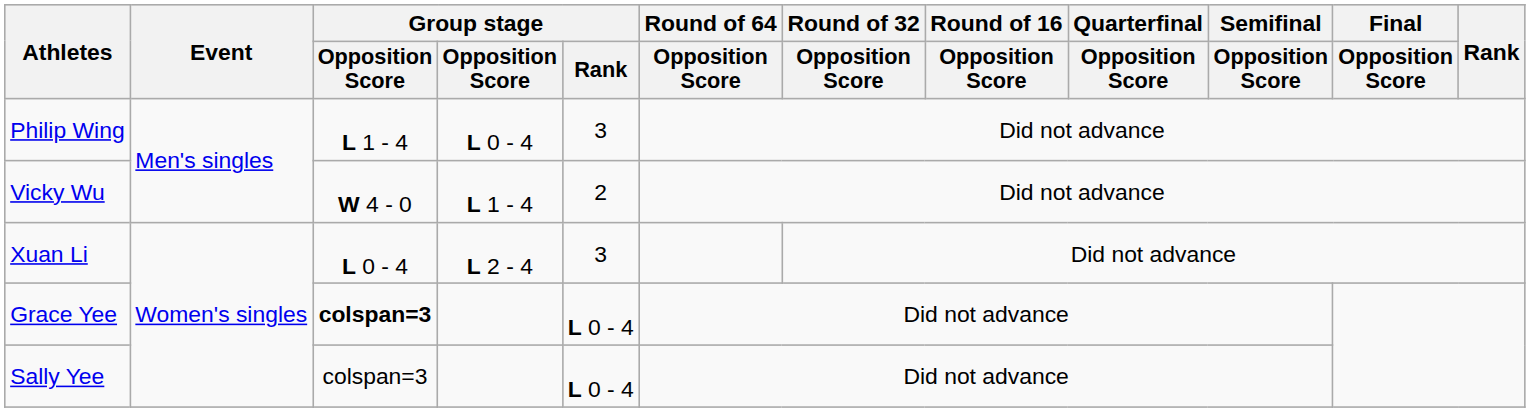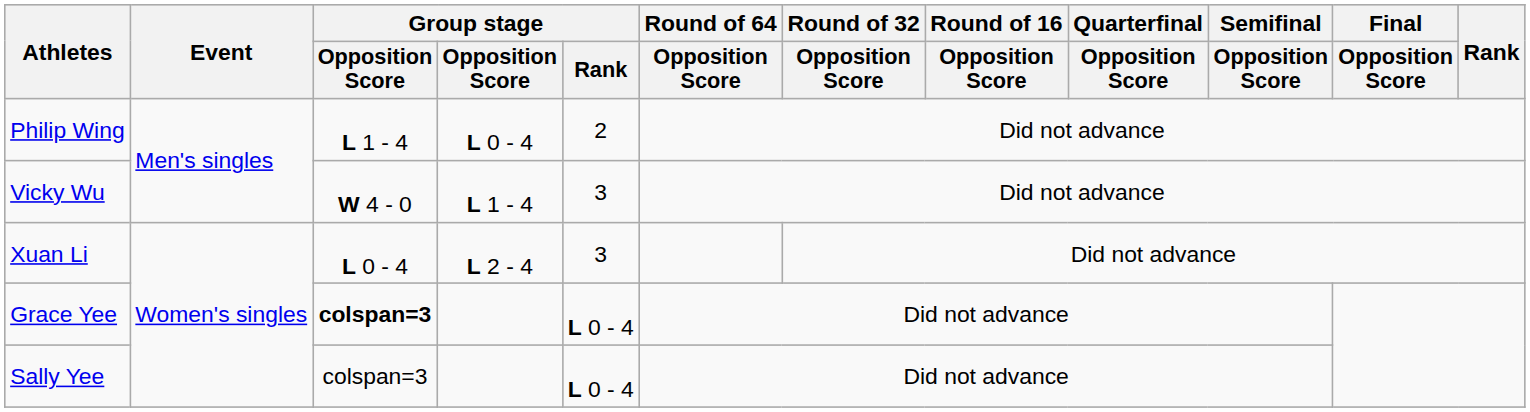Philip Wing | Group stage / Rank: 3 -> 2
Vicky Wu | Group stage / Rank: 2 -> 3
